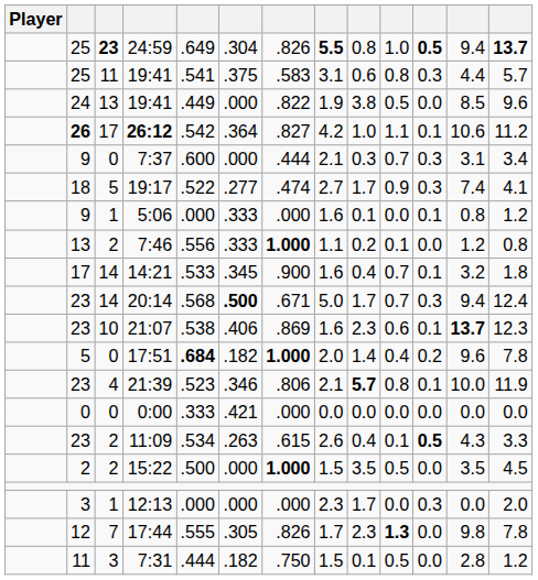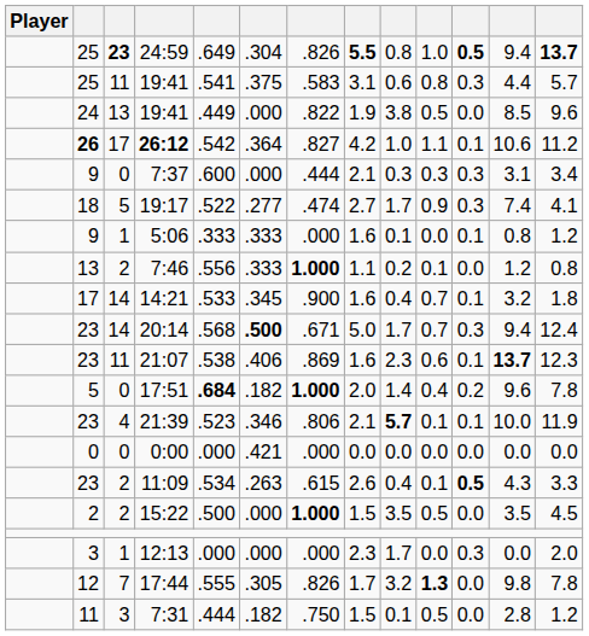7:37 | column 10: 0.7 -> 0.3
5:06 | column 5: .000 -> .333
21:07 | column 3: 10 -> 11
21:39 | column 10: 0.8 -> 0.1
0:00 | column 5: .333 -> .000
17:44 | column 9: 2.3 -> 3.2
